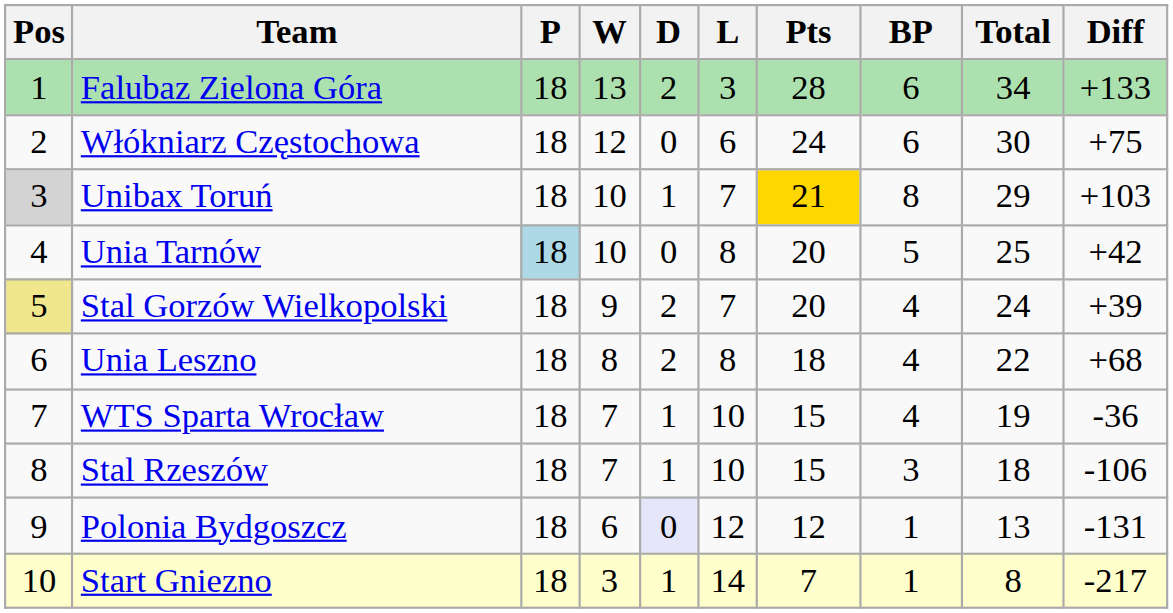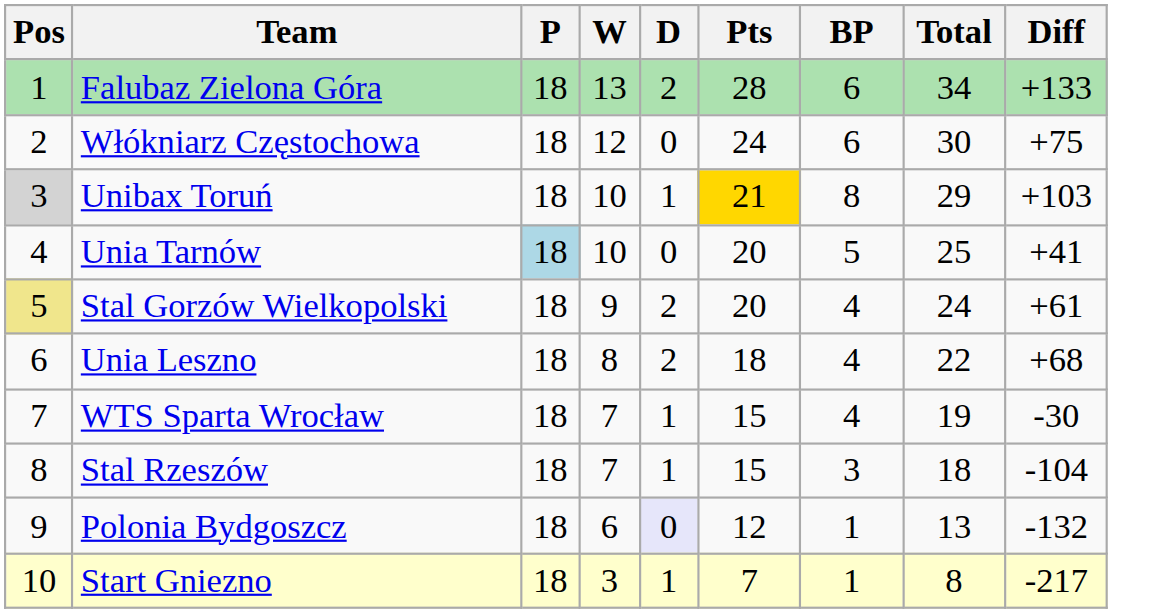- column: L | 3 | 6 | 7 | 8 | 7 | 8 | 10 | 10 | 12 | 14
Unia Tarnów | Diff: +42 -> +41
Stal Gorzów Wielkopolski | Diff: +39 -> +61
WTS Sparta Wrocław | Diff: -36 -> -30
Stal Rzeszów | Diff: -106 -> -104
Polonia Bydgoszcz | Diff: -131 -> -132
